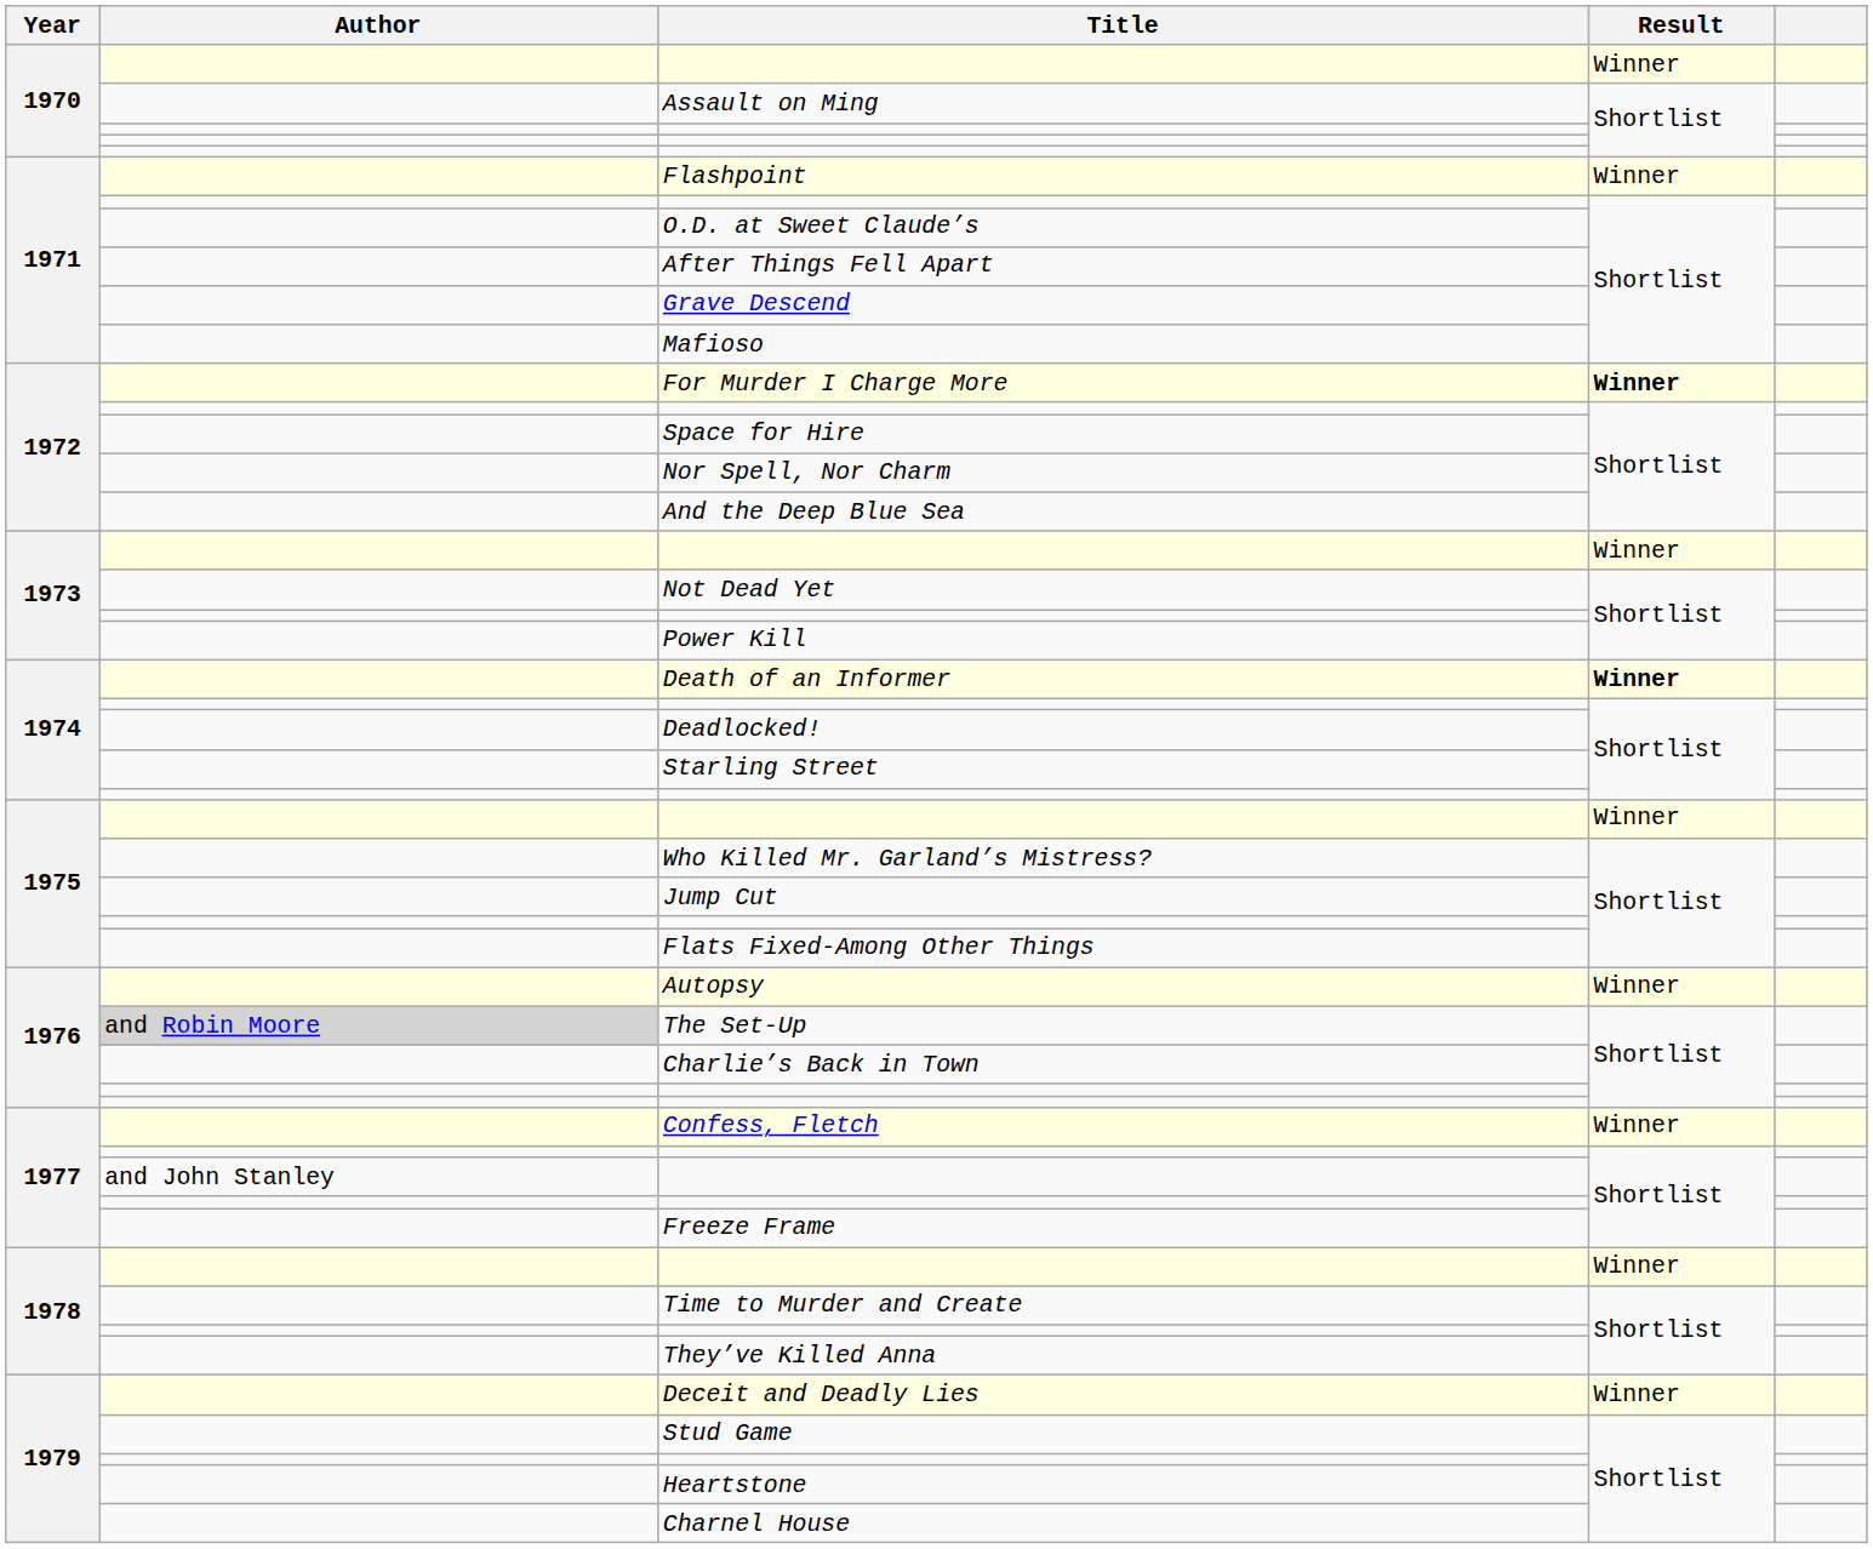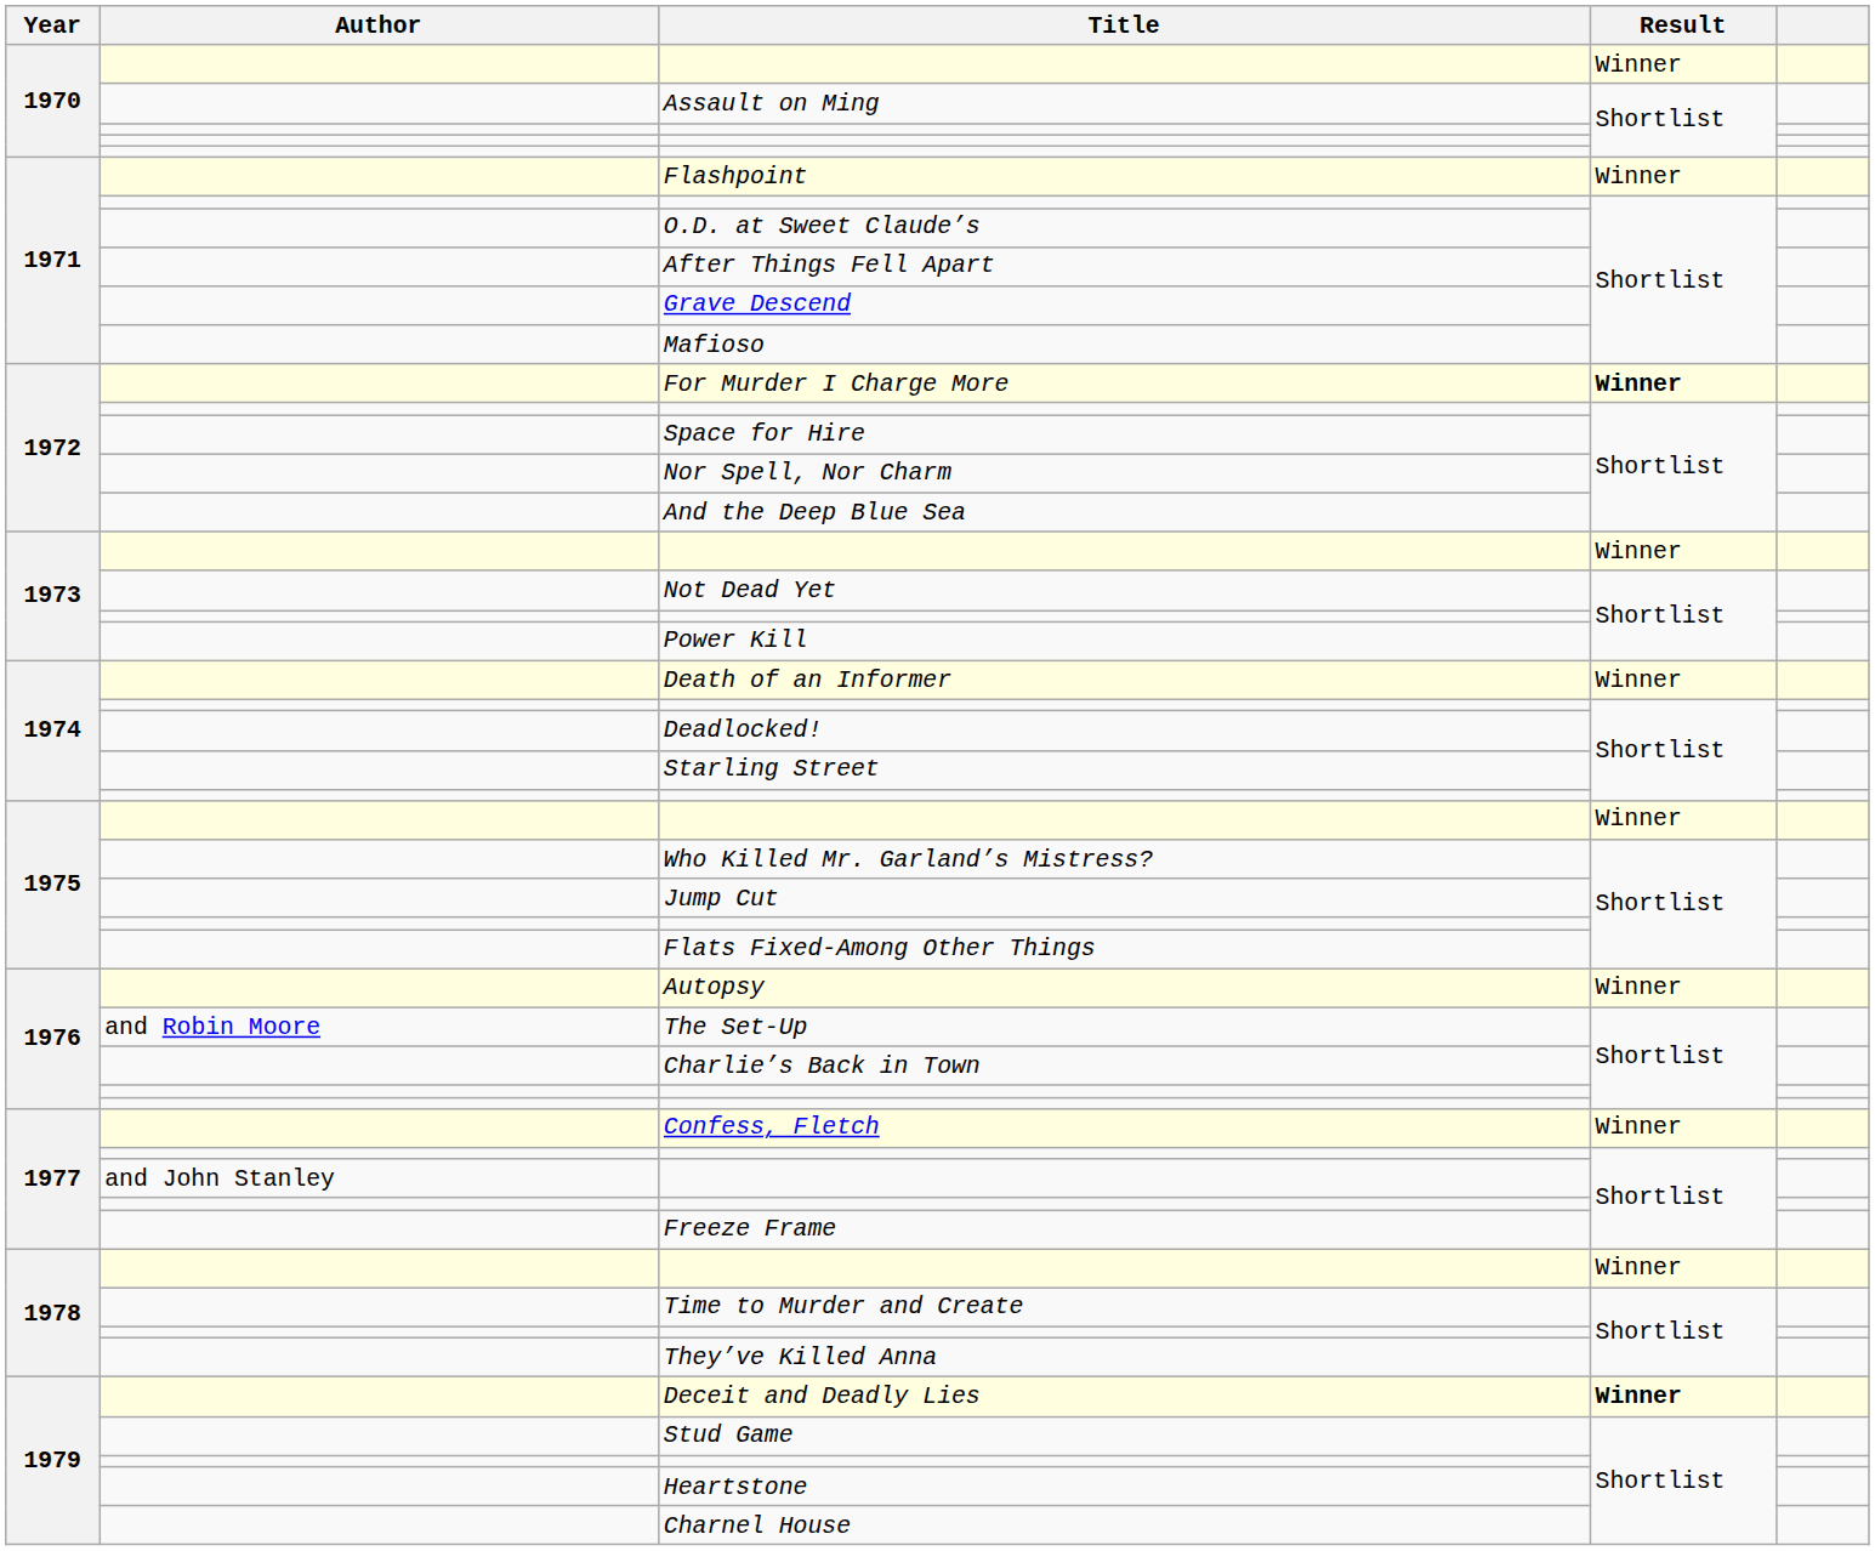Death of an Informer | Result: bold -> normal
The Set-Up | Author: lightgrey background -> no background
Deceit and Deadly Lies | Result: normal -> bold
